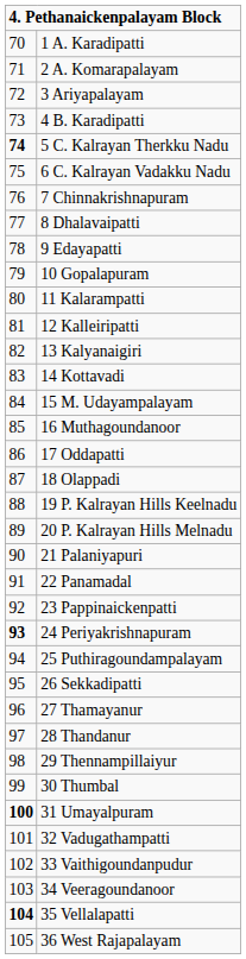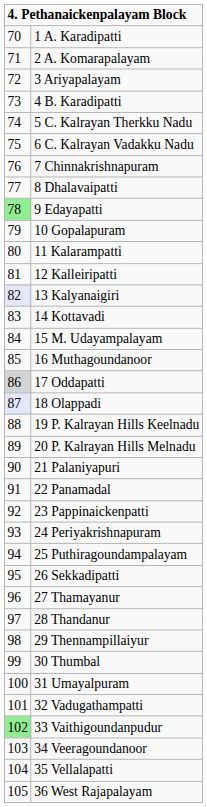5 C. Kalrayan Therkku Nadu | column 1: bold -> normal
9 Edayapatti | column 1: no background -> lightgreen background
13 Kalyanaigiri | column 1: no background -> lavender background
17 Oddapatti | column 1: no background -> lightgrey background
18 Olappadi | column 1: no background -> lavender background
24 Periyakrishnapuram | column 1: bold -> normal
31 Umayalpuram | column 1: bold -> normal
33 Vaithigoundanpudur | column 1: no background -> lightgreen background
35 Vellalapatti | column 1: bold -> normal
